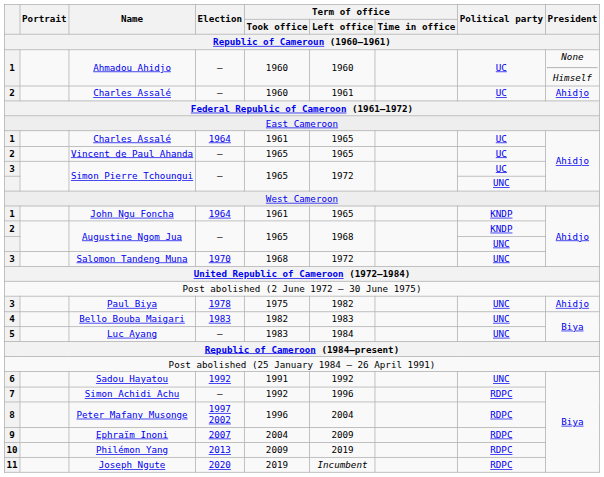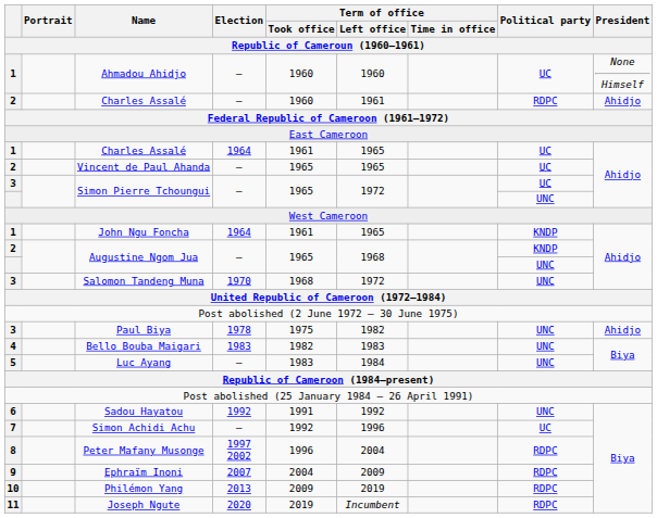2 / Charles Assalé | Political party: UC -> RDPC
Simon Achidi Achu | Political party: RDPC -> UC
